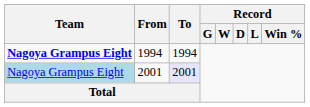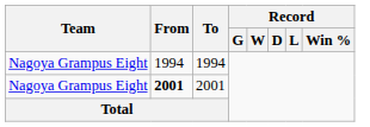row 3 | Team: bold -> normal
row 4 | Team: lightblue background -> no background
row 4 | From: normal -> bold
row 4 | To: lavender background -> no background
